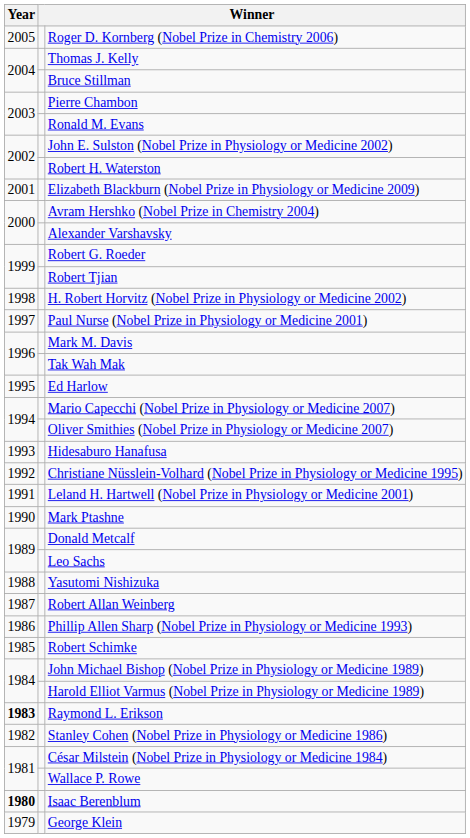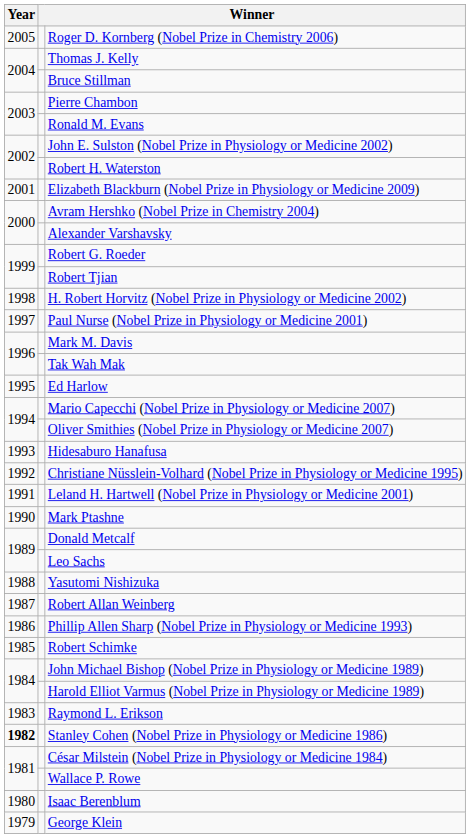Raymond L. Erikson | Year: bold -> normal
Stanley Cohen (Nobel Prize in Physiology or Medicine 1986) | Year: normal -> bold
Isaac Berenblum | Year: bold -> normal
